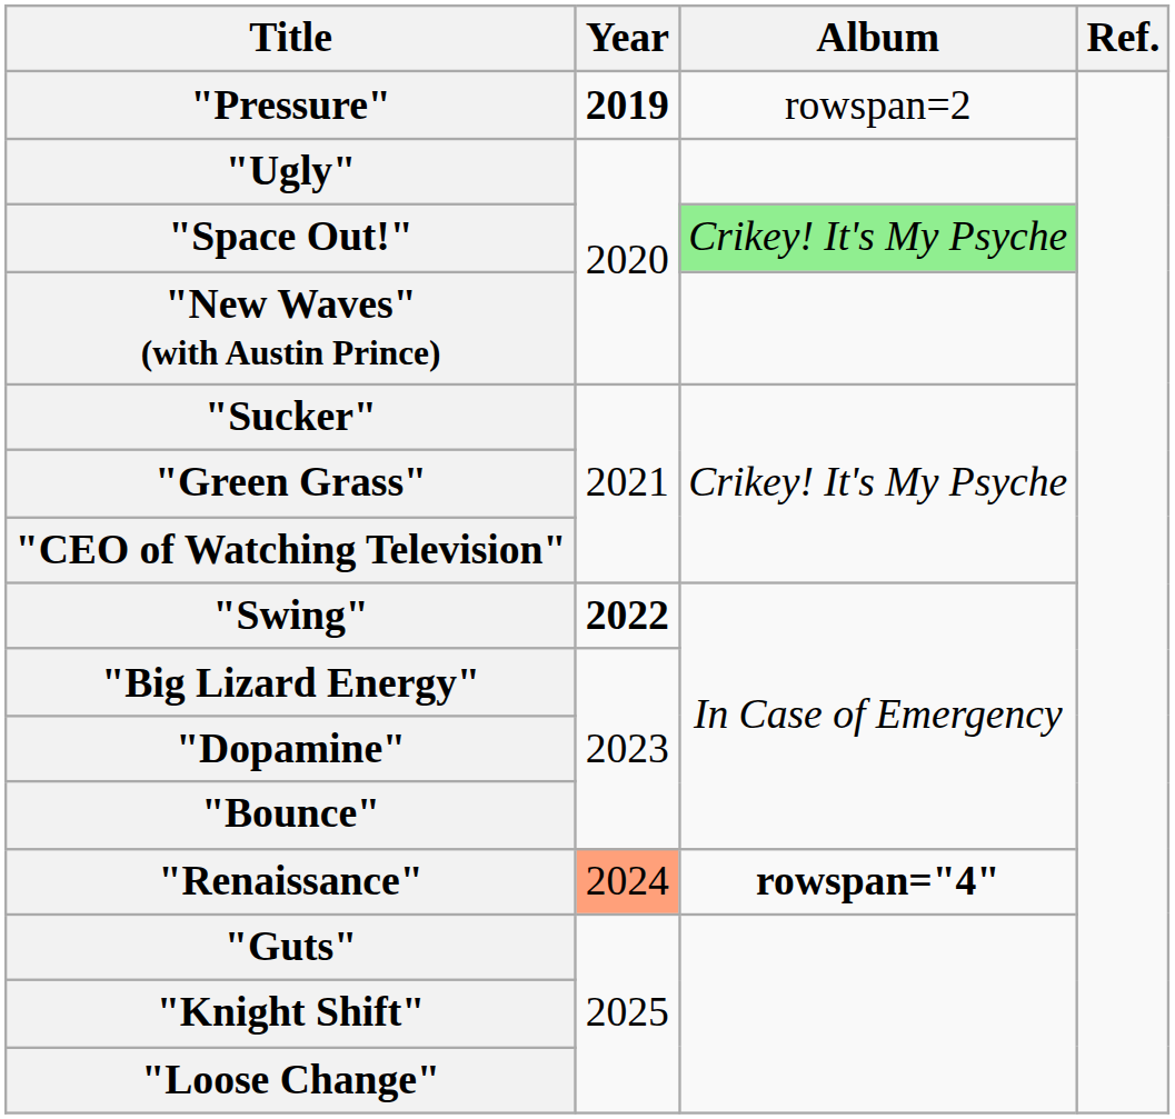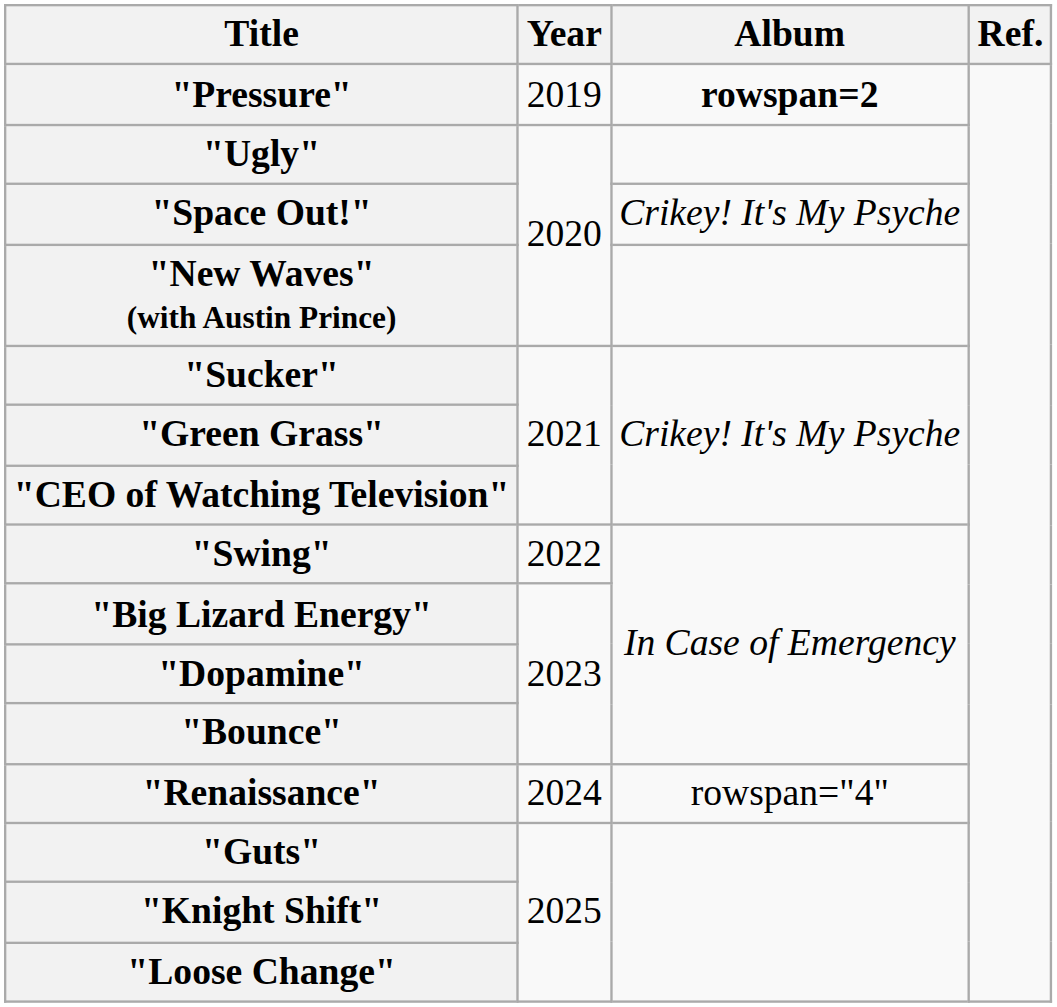"Pressure" | Year: bold -> normal
"Pressure" | Album: normal -> bold
"Space Out!" | Album: lightgreen background -> no background
"Swing" | Year: bold -> normal
"Renaissance" | Year: lightsalmon background -> no background
"Renaissance" | Album: bold -> normal
